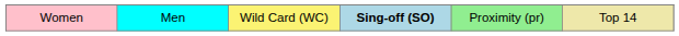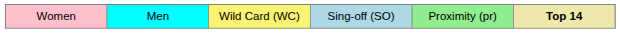Women | column 4: bold -> normal
Women | column 6: normal -> bold
